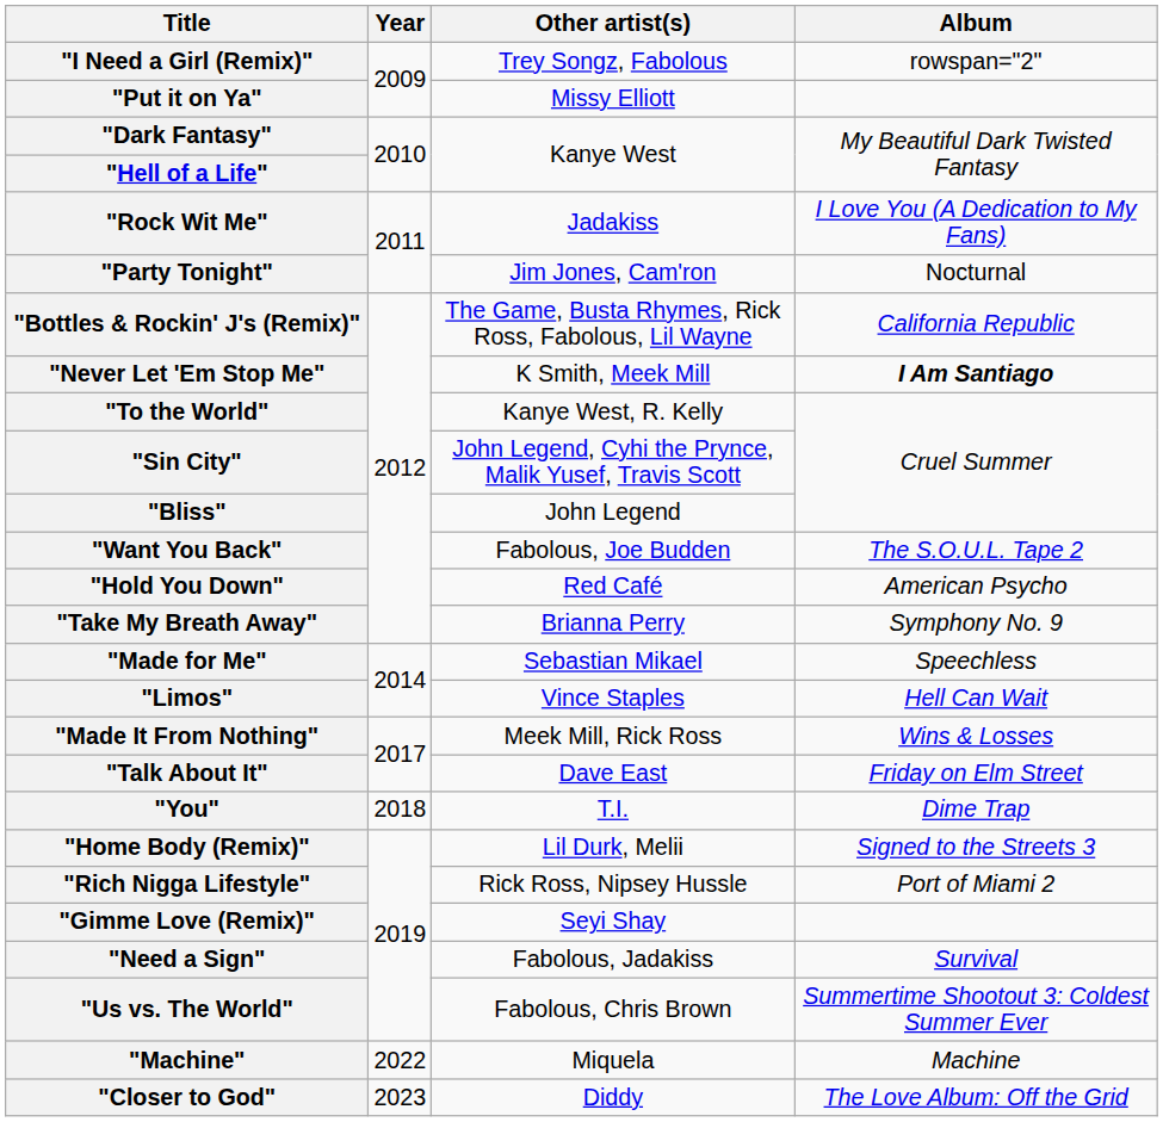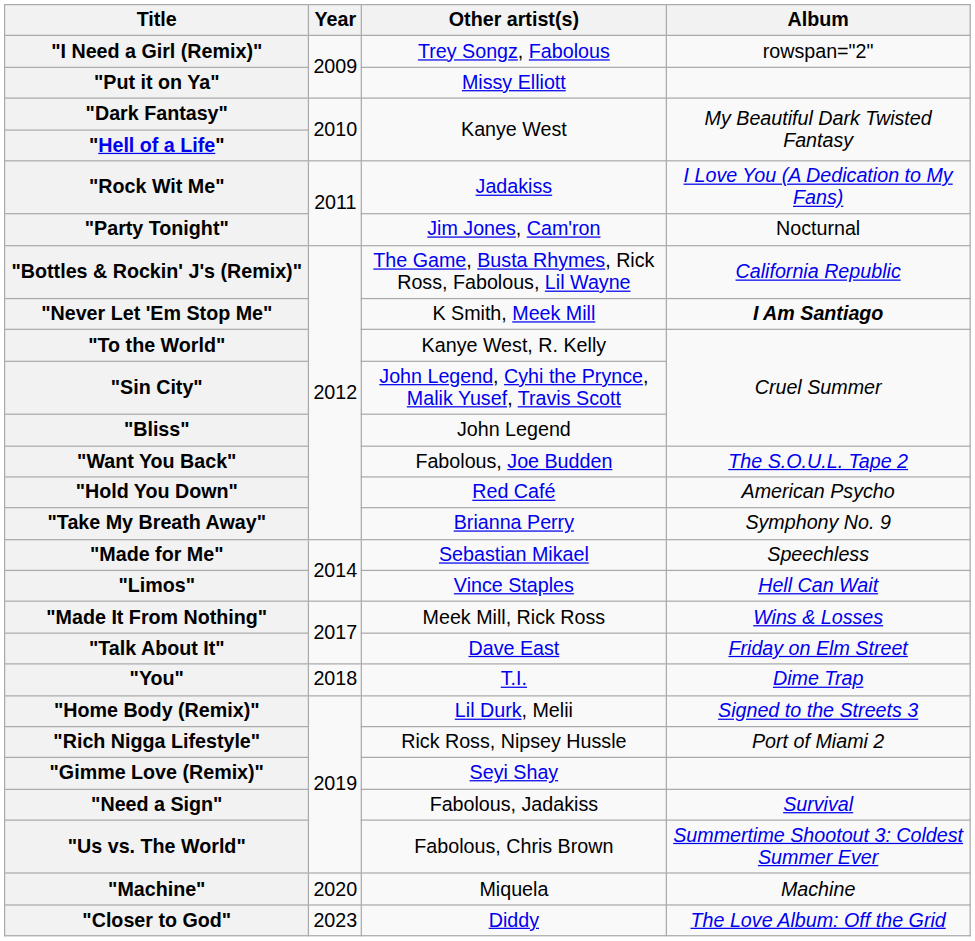"Machine" | Year: 2022 -> 2020
